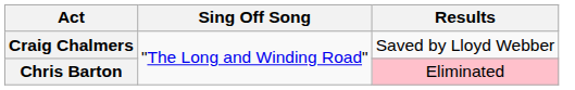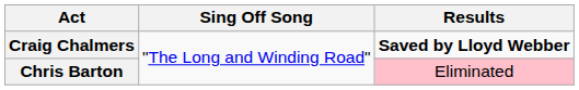Craig Chalmers | Results: normal -> bold
